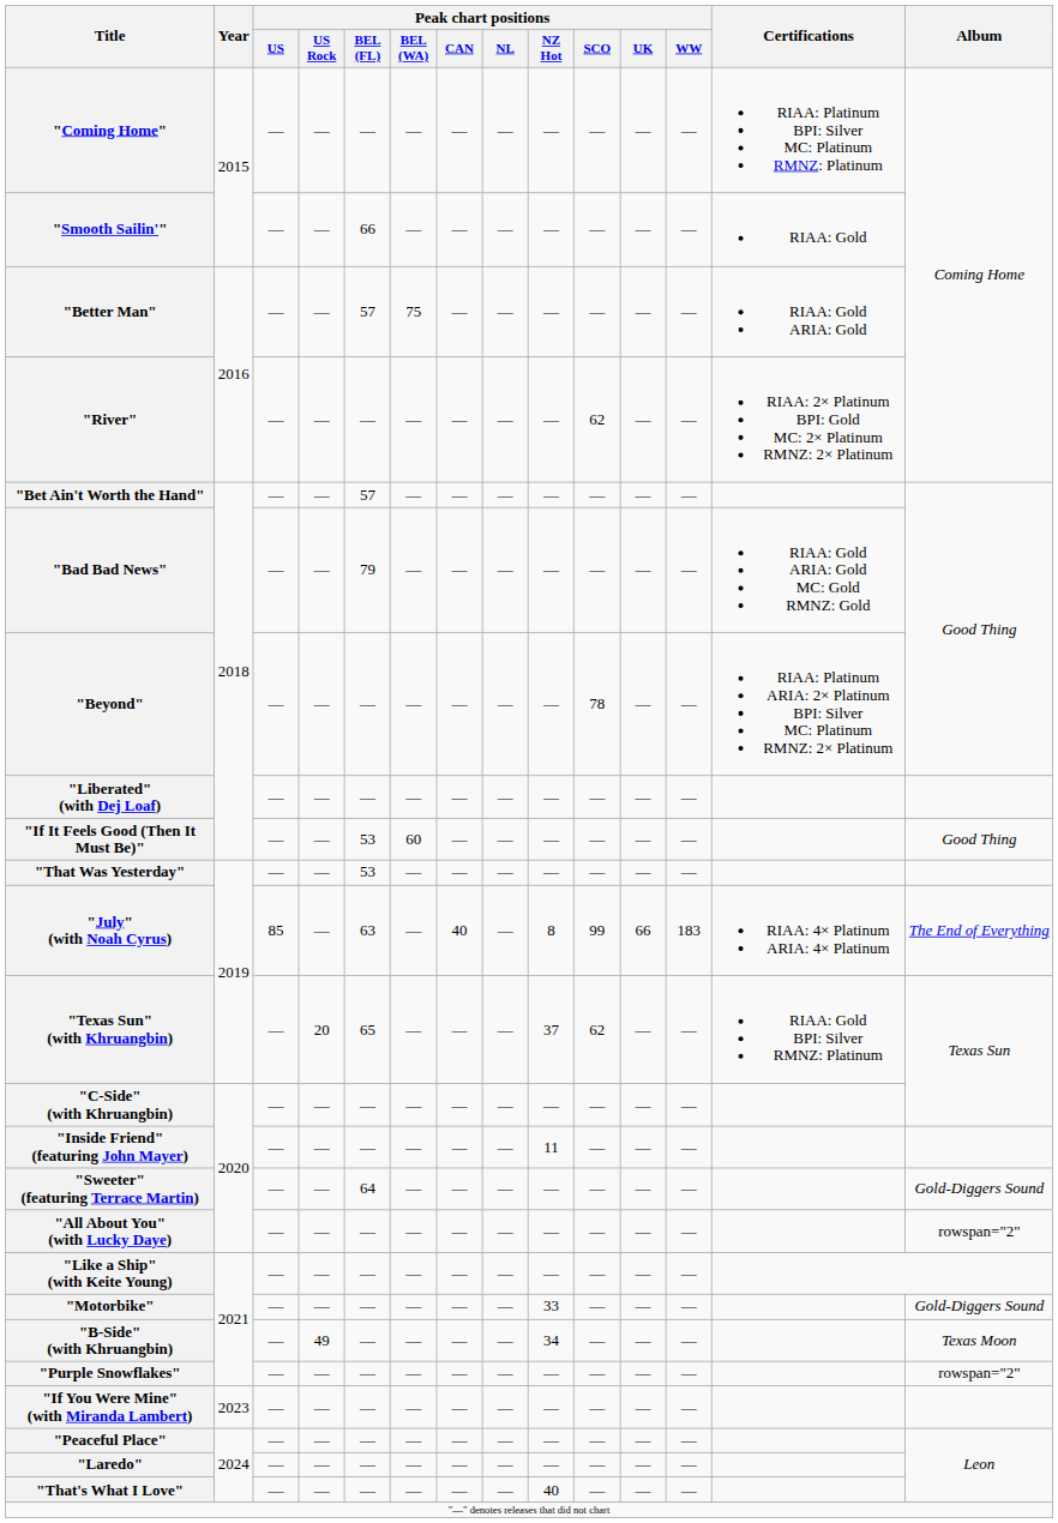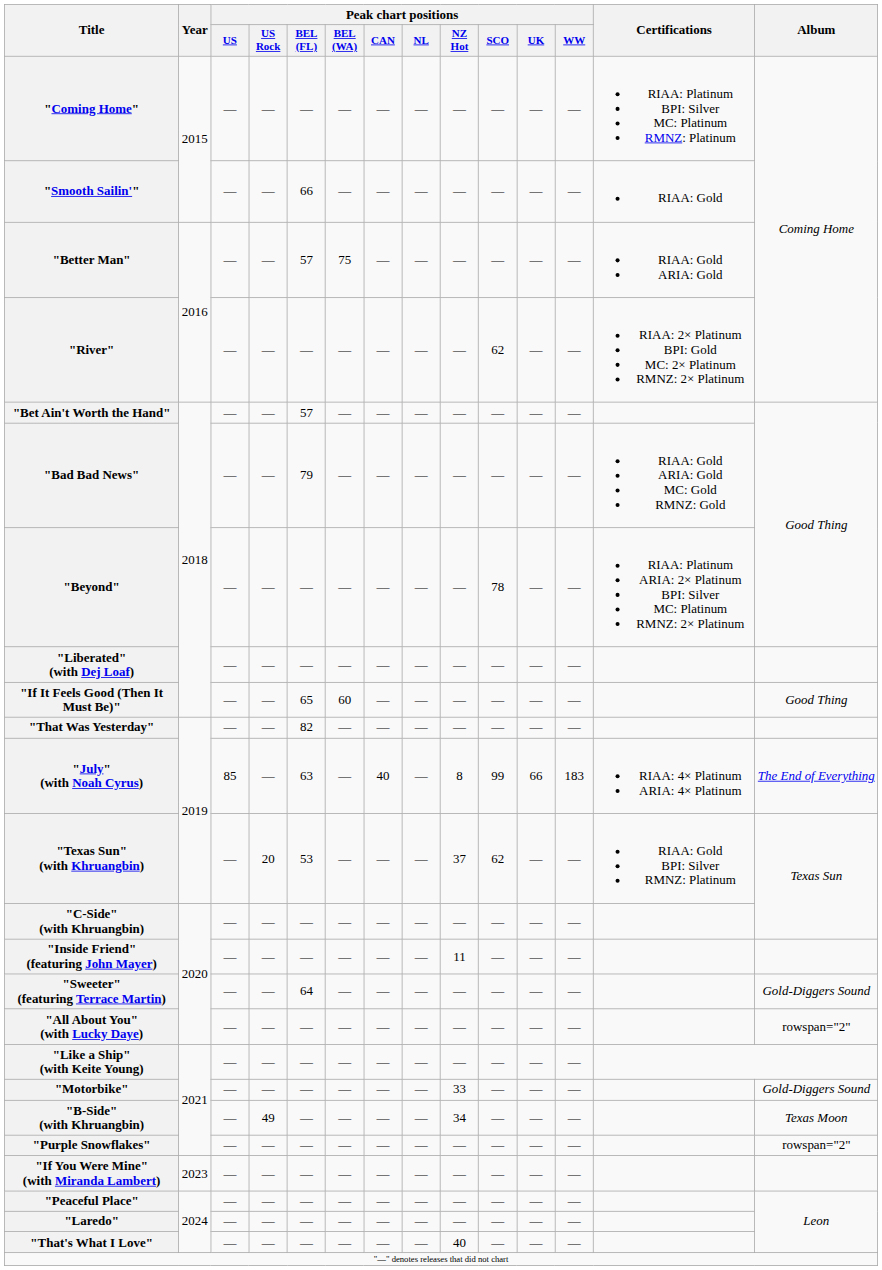"If It Feels Good (Then It Must Be)" | Peak chart positions / BEL (FL): 53 -> 65
"That Was Yesterday" | Peak chart positions / BEL (FL): 53 -> 82
"Texas Sun" (with Khruangbin) | Peak chart positions / BEL (FL): 65 -> 53
